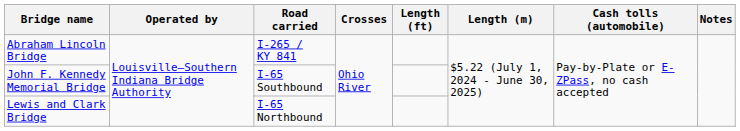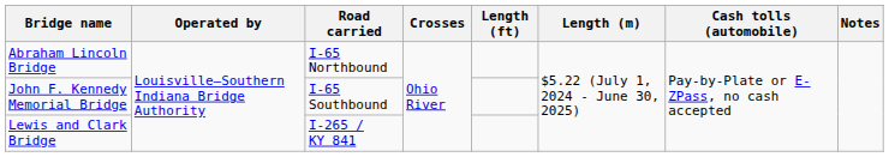Abraham Lincoln Bridge | Road carried: I-265 / KY 841 -> I-65 Northbound
Lewis and Clark Bridge | Road carried: I-65 Northbound -> I-265 / KY 841
